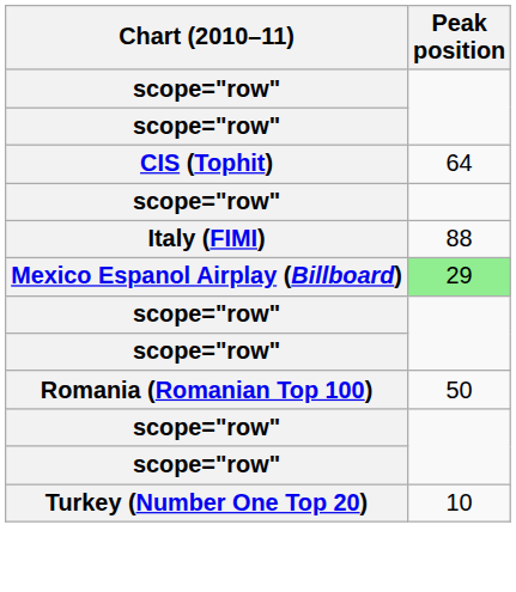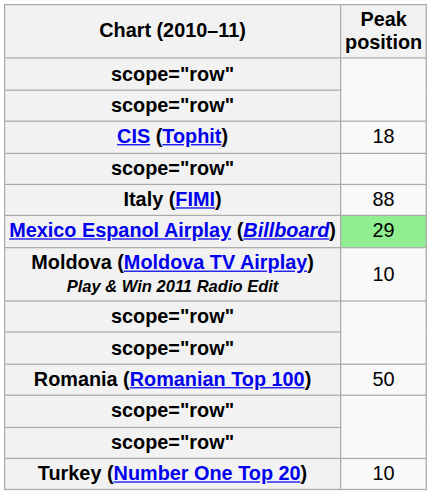CIS (Tophit) | Peak position: 64 -> 18
+ row: Moldova (Moldova TV Airplay) Play & Win 2011 Radio Edit | 10
